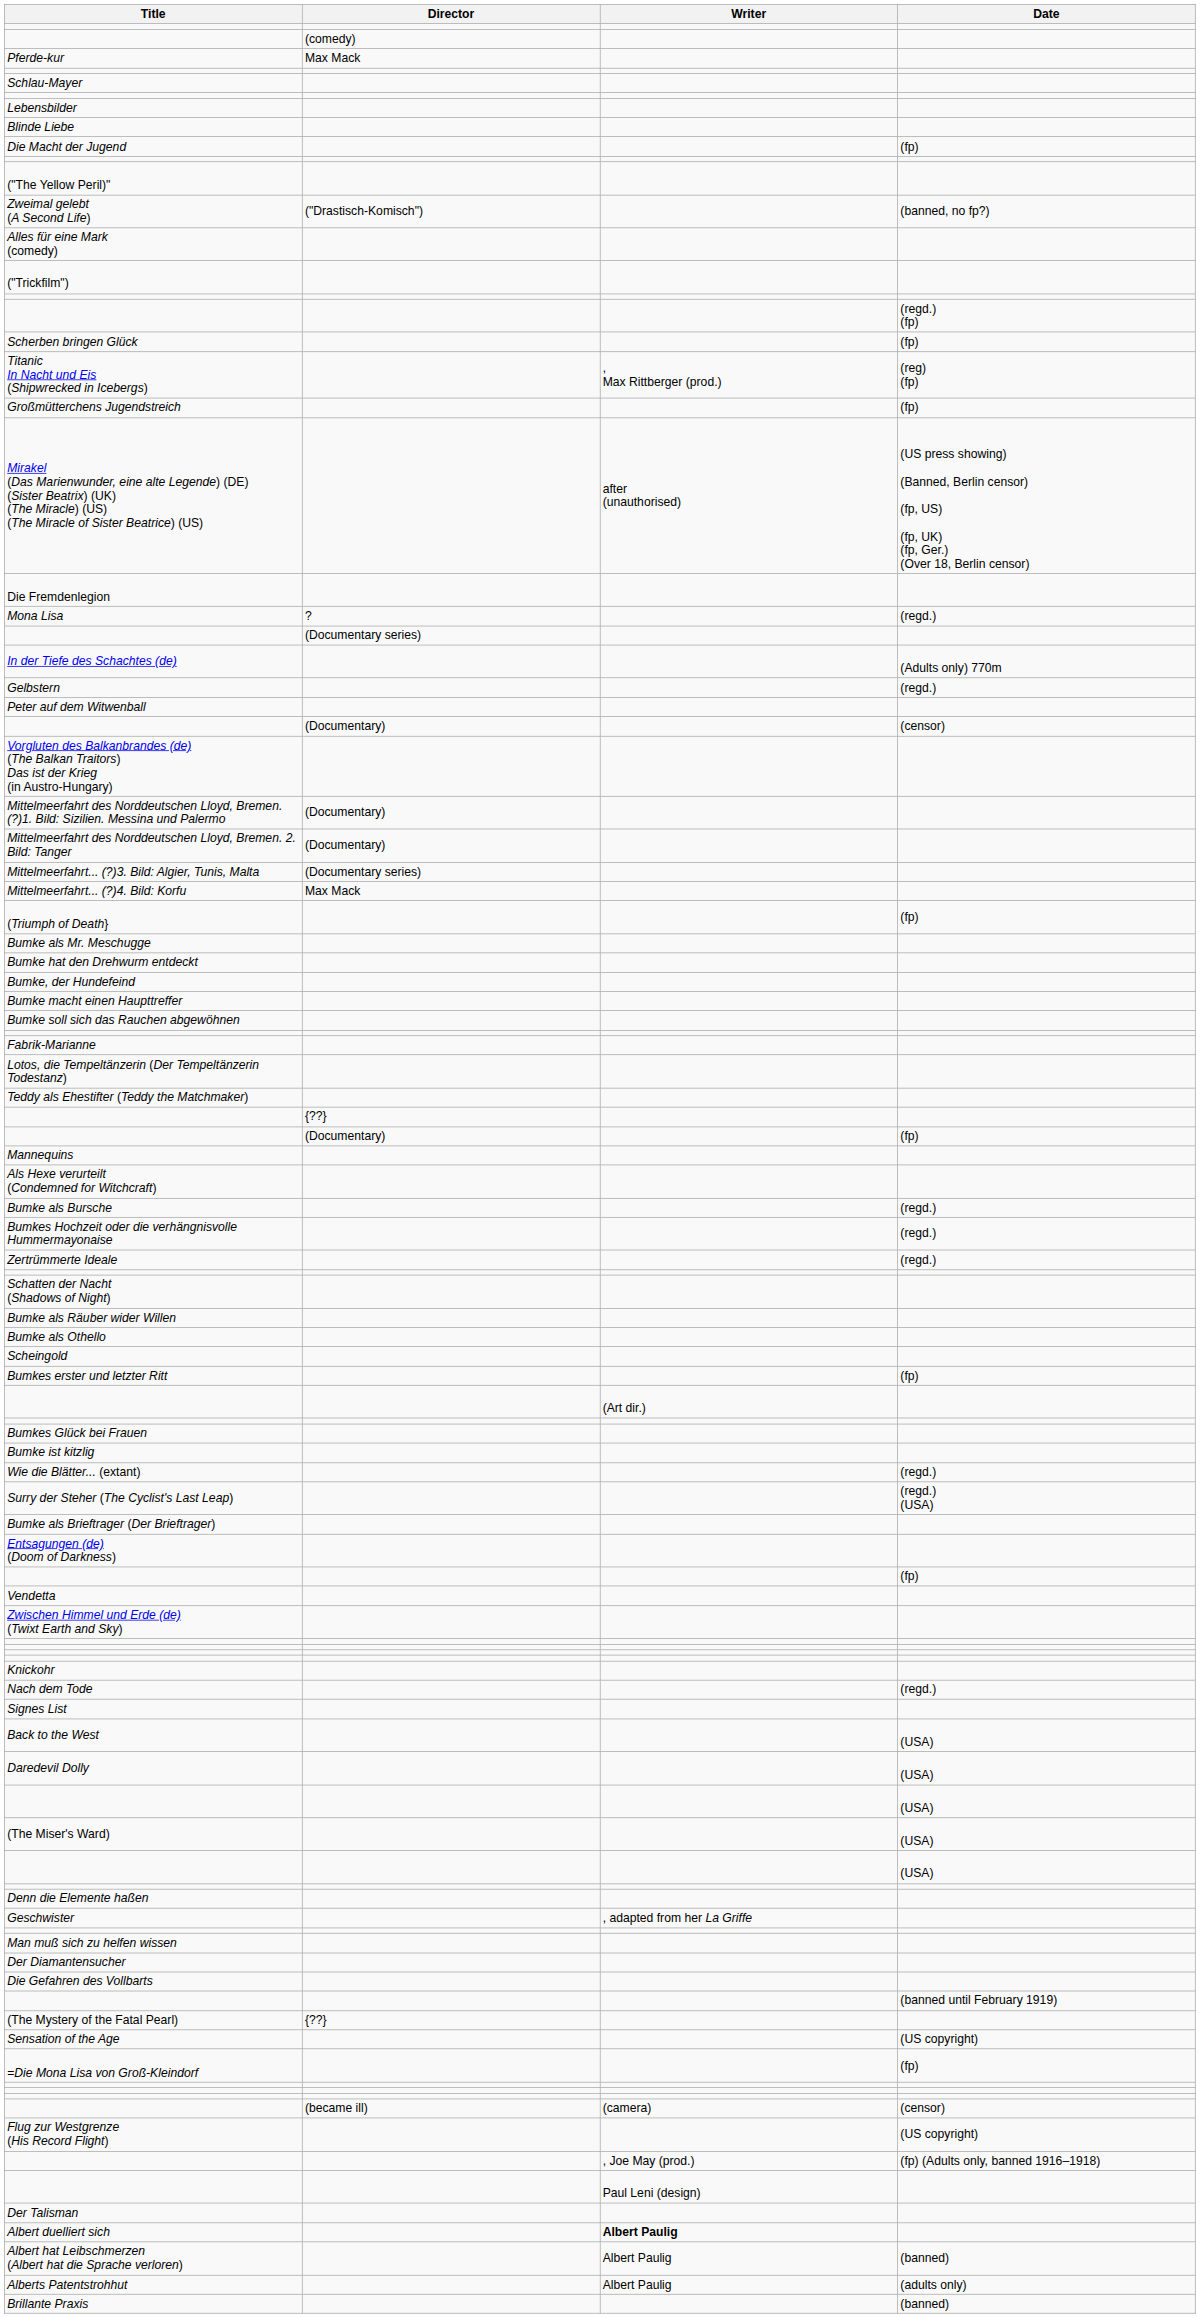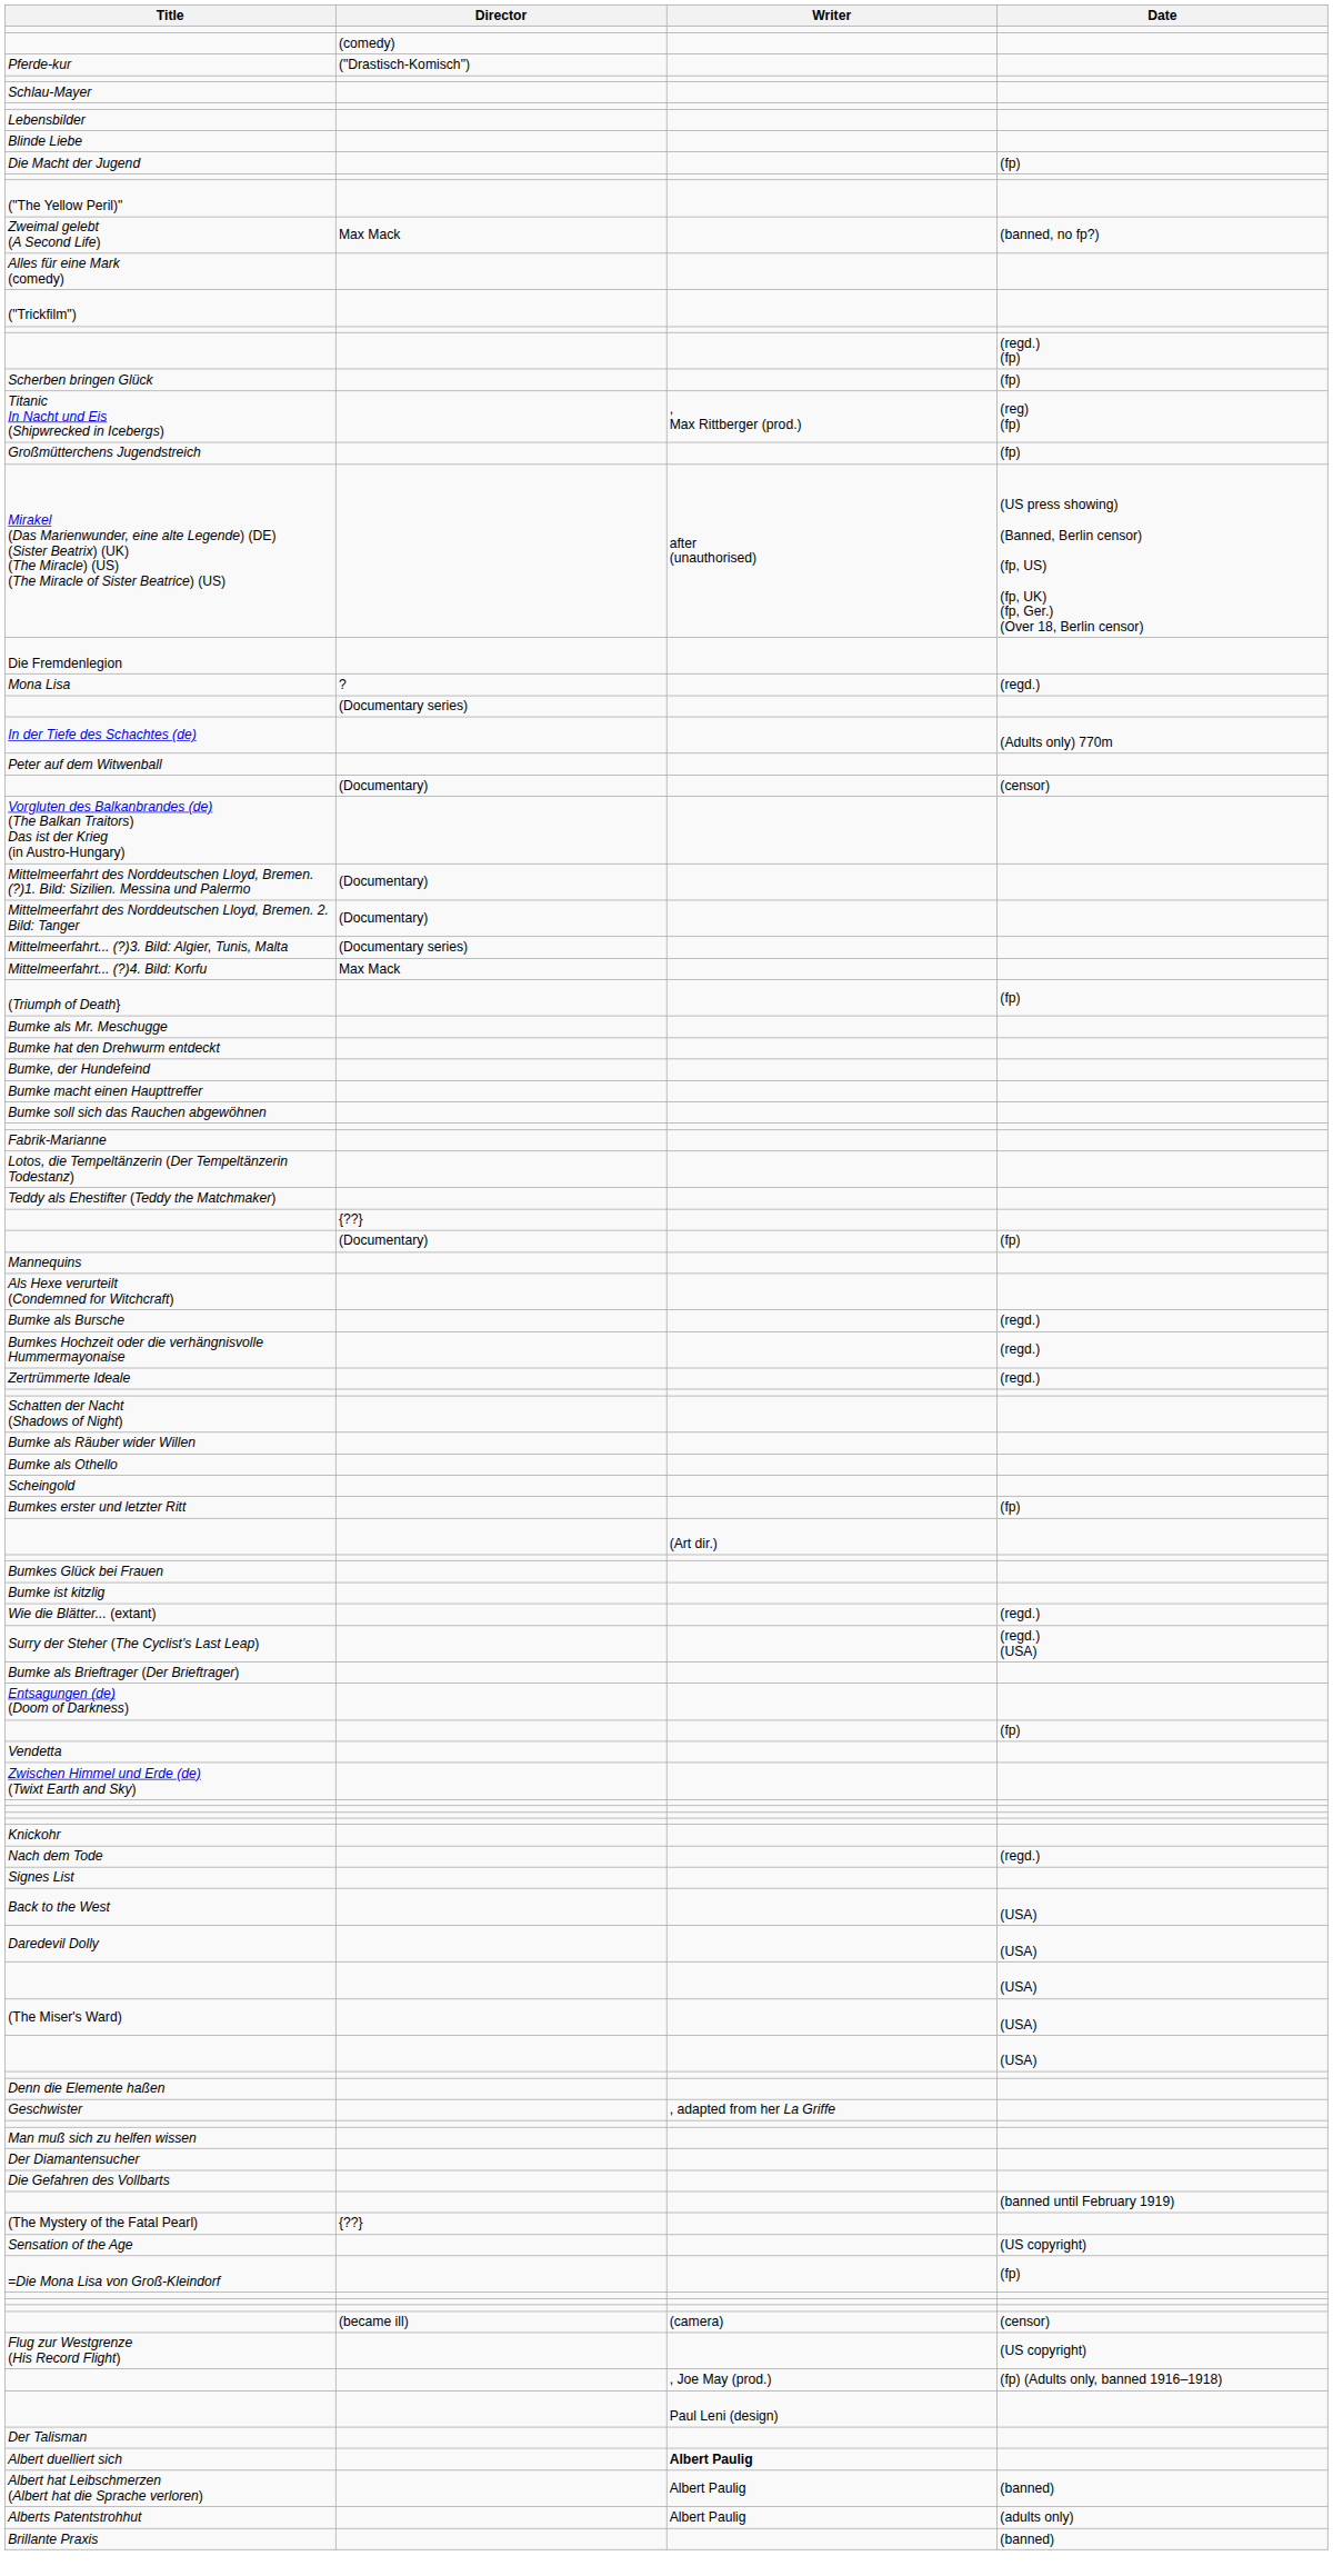Pferde-kur | Director: Max Mack -> ("Drastisch-Komisch")
Zweimal gelebt (A Second Life) | Director: ("Drastisch-Komisch") -> Max Mack
- row: Gelbstern | (regd.)
